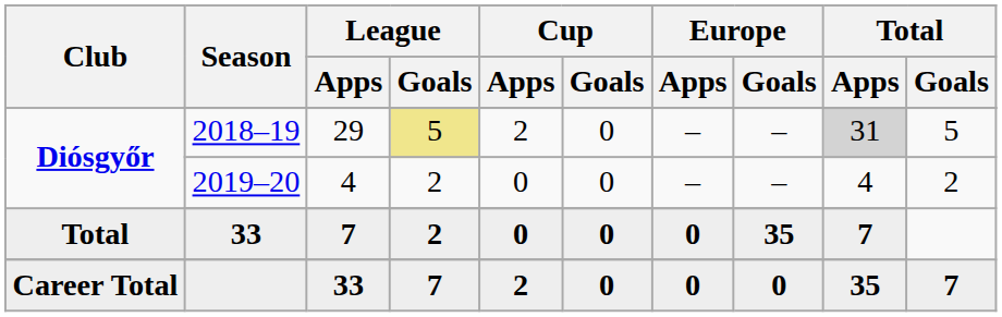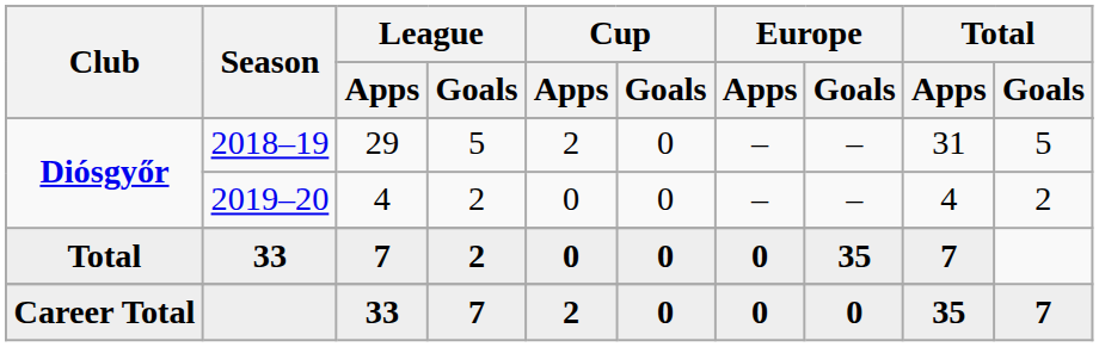29 | League / Goals: khaki background -> no background
29 | Total / Apps: lightgrey background -> no background
